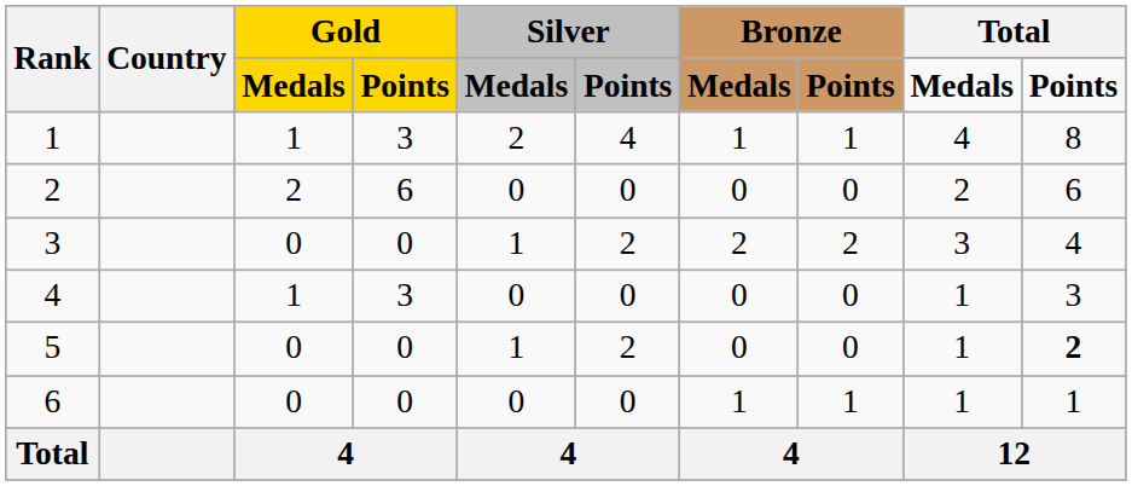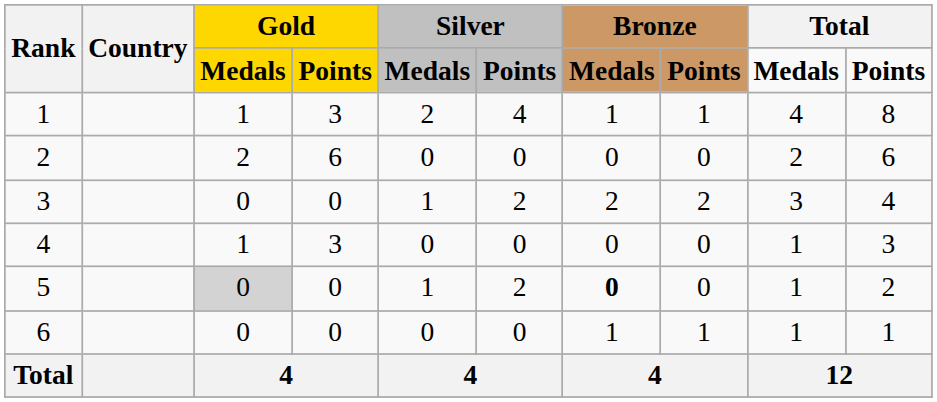5 | column 3: no background -> lightgrey background
5 | column 7: normal -> bold
5 | column 10: bold -> normal
